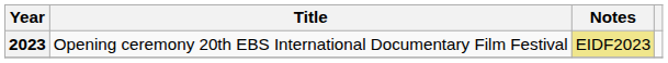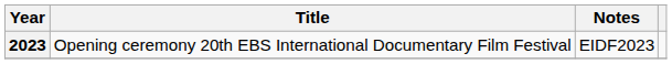2023 | Notes: khaki background -> no background
